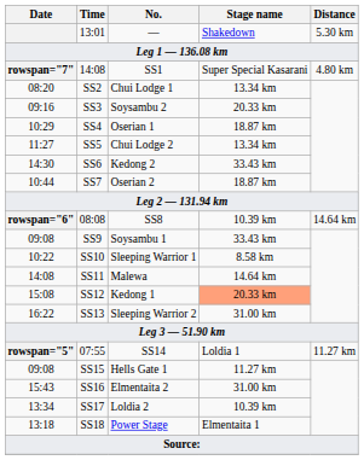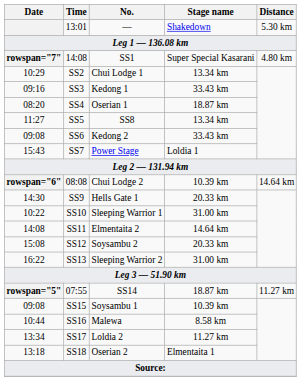SS2 | Date: 08:20 -> 10:29
SS3 | No.: Soysambu 2 -> Kedong 1
SS3 | Stage name: 20.33 km -> 33.43 km
SS4 | Date: 10:29 -> 08:20
SS5 | No.: Chui Lodge 2 -> SS8
SS6 | Date: 14:30 -> 09:08
SS7 | Date: 10:44 -> 15:43
SS7 | No.: Oserian 2 -> Power Stage
SS7 | Stage name: 18.87 km -> Loldia 1
08:08 | No.: SS8 -> Chui Lodge 2
SS9 | Date: 09:08 -> 14:30
SS9 | No.: Soysambu 1 -> Hells Gate 1
SS9 | Stage name: 33.43 km -> 20.33 km
SS10 | Stage name: 8.58 km -> 31.00 km
SS11 | No.: Malewa -> Elmentaita 2
SS12 | No.: Kedong 1 -> Soysambu 2
SS12 | Stage name: lightsalmon background -> no background
07:55 | Stage name: Loldia 1 -> 18.87 km
SS15 | No.: Hells Gate 1 -> Soysambu 1
SS15 | Stage name: 11.27 km -> 10.39 km
SS16 | Date: 15:43 -> 10:44
SS16 | No.: Elmentaita 2 -> Malewa
SS16 | Stage name: 31.00 km -> 8.58 km
SS17 | Stage name: 10.39 km -> 11.27 km
SS18 | No.: Power Stage -> Oserian 2
